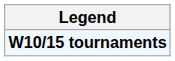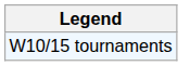row 2 | column 1: bold -> normal
